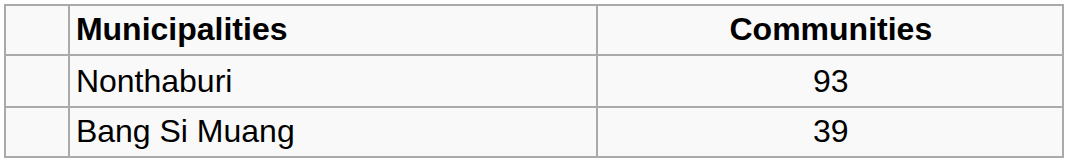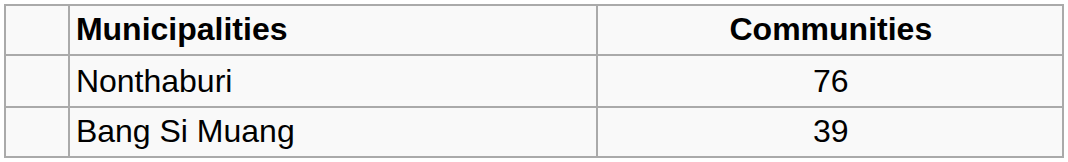Nonthaburi | Communities: 93 -> 76
